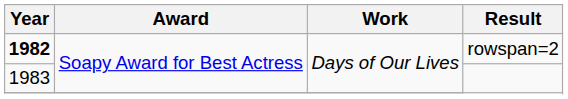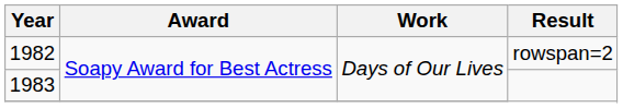rowspan=2 | Year: bold -> normal
